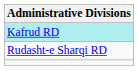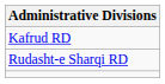row 2 | column 1: paleturquoise background -> no background
